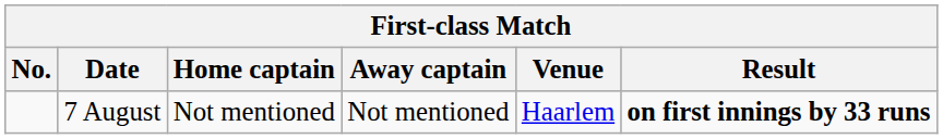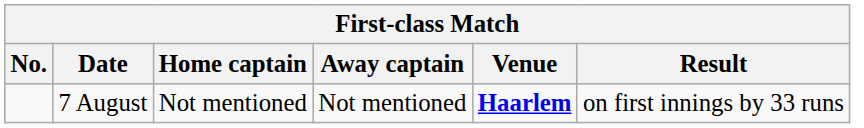7 August | Venue: normal -> bold
7 August | Result: bold -> normal
